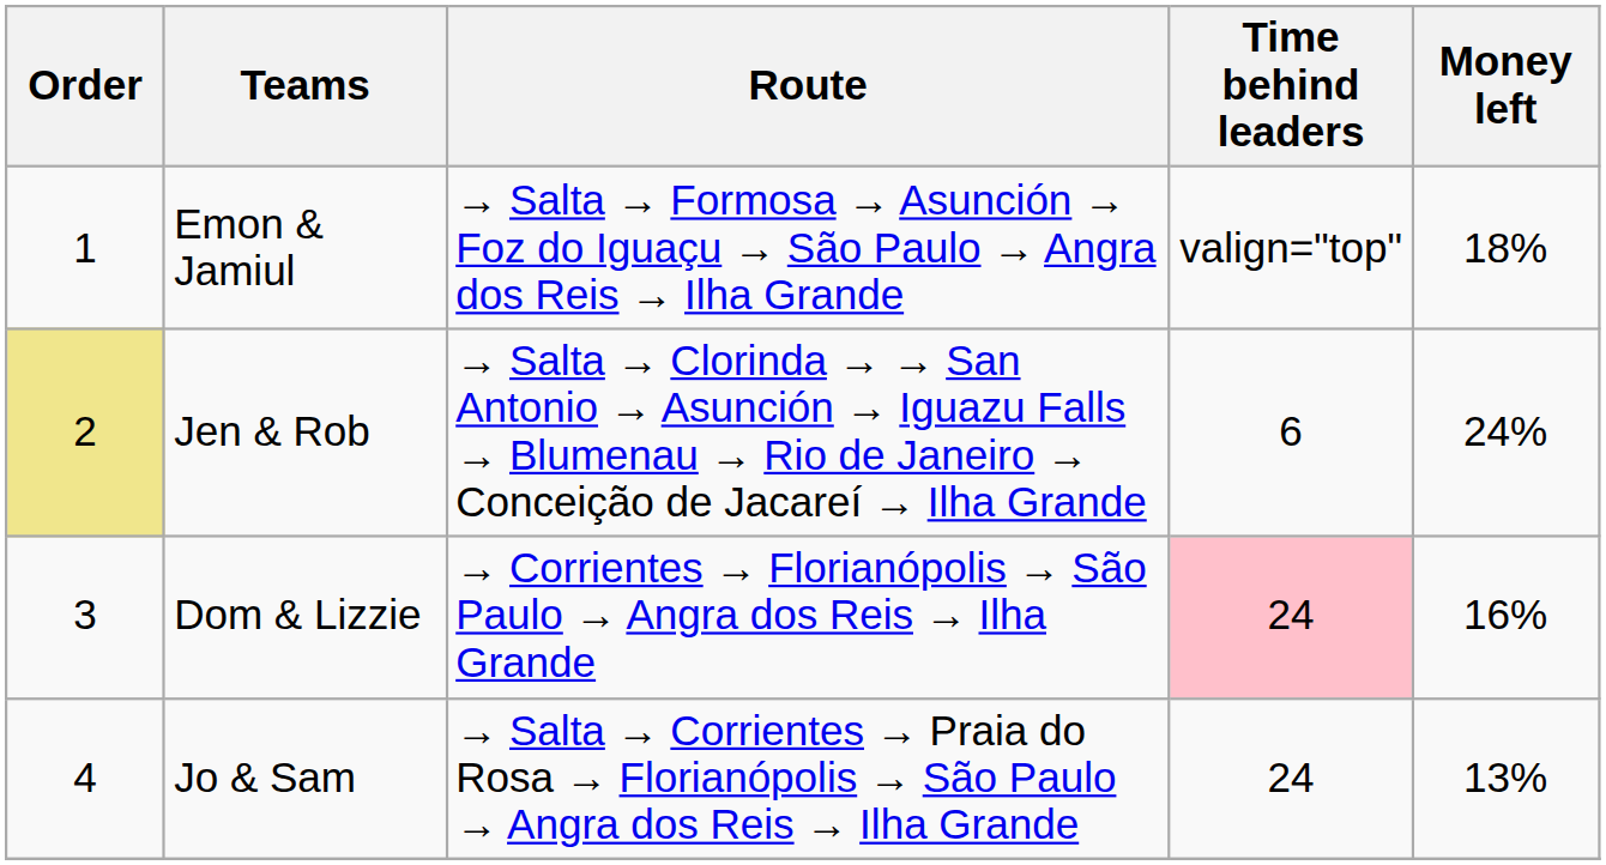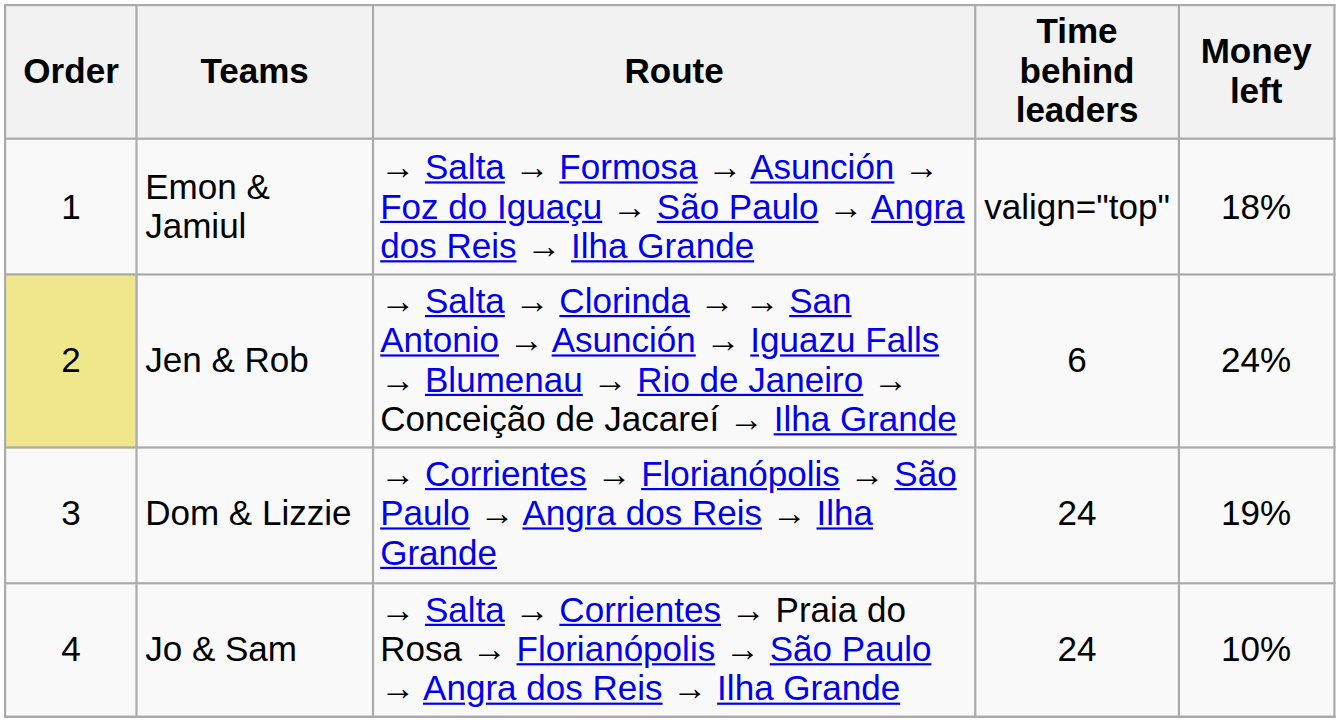Dom & Lizzie | Time behind leaders: pink background -> no background
Dom & Lizzie | Money left: 16% -> 19%
Jo & Sam | Money left: 13% -> 10%
